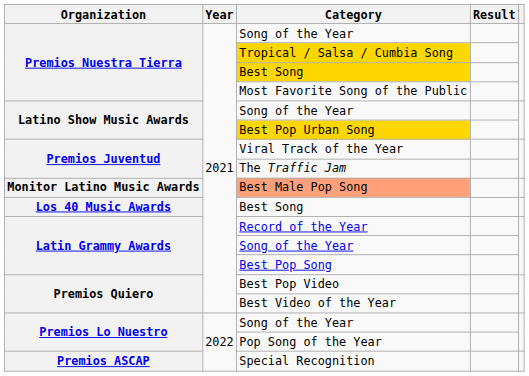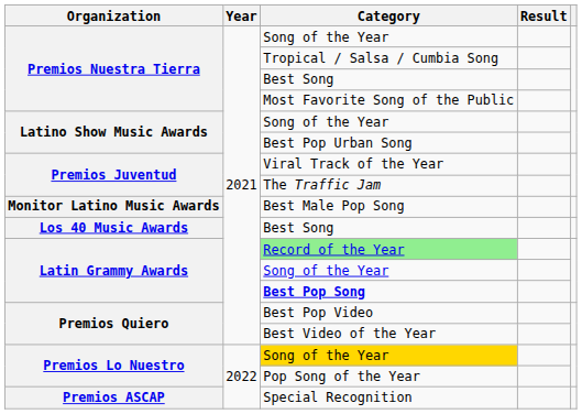Tropical / Salsa / Cumbia Song | Category: gold background -> no background
Premios Nuestra Tierra / Best Song | Category: gold background -> no background
Best Pop Urban Song | Category: gold background -> no background
Best Male Pop Song | Category: lightsalmon background -> no background
Record of the Year | Category: no background -> lightgreen background
Best Pop Song | Category: normal -> bold
Premios Lo Nuestro / Song of the Year | Category: no background -> gold background
